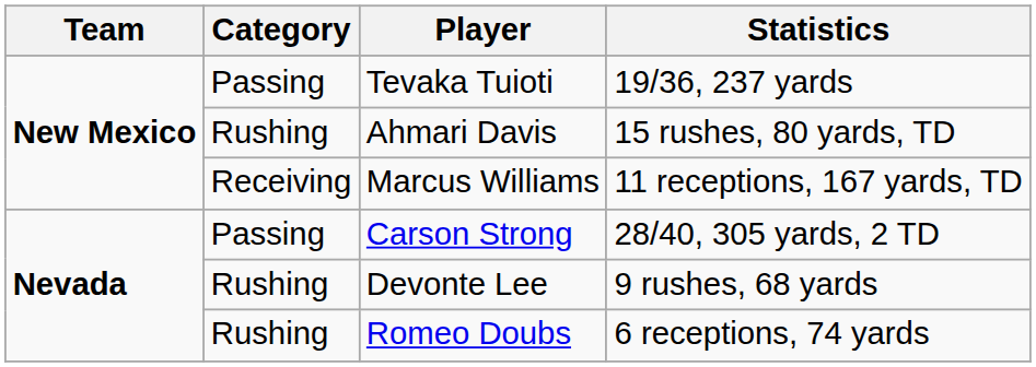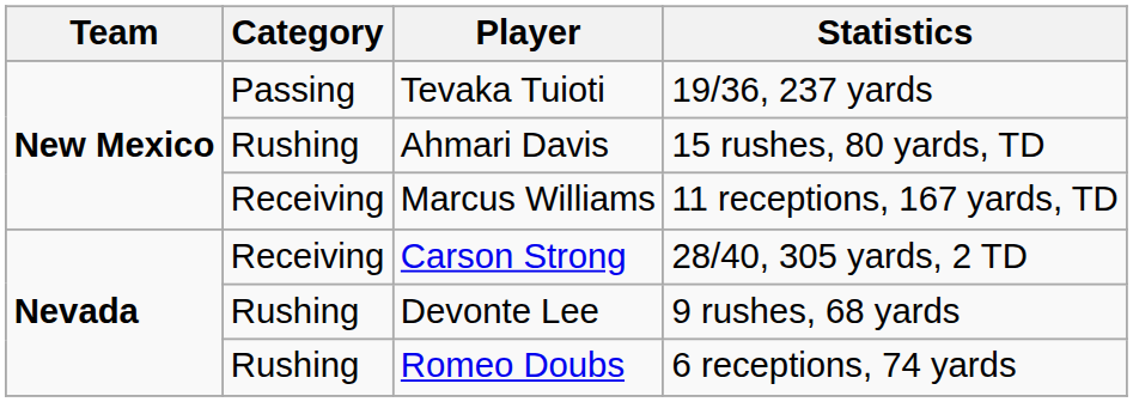Carson Strong | Category: Passing -> Receiving
